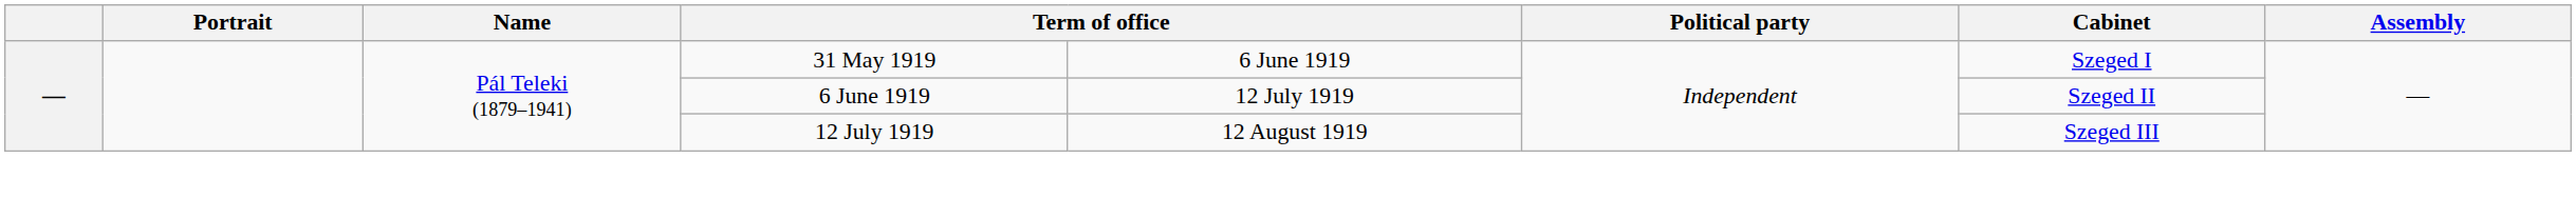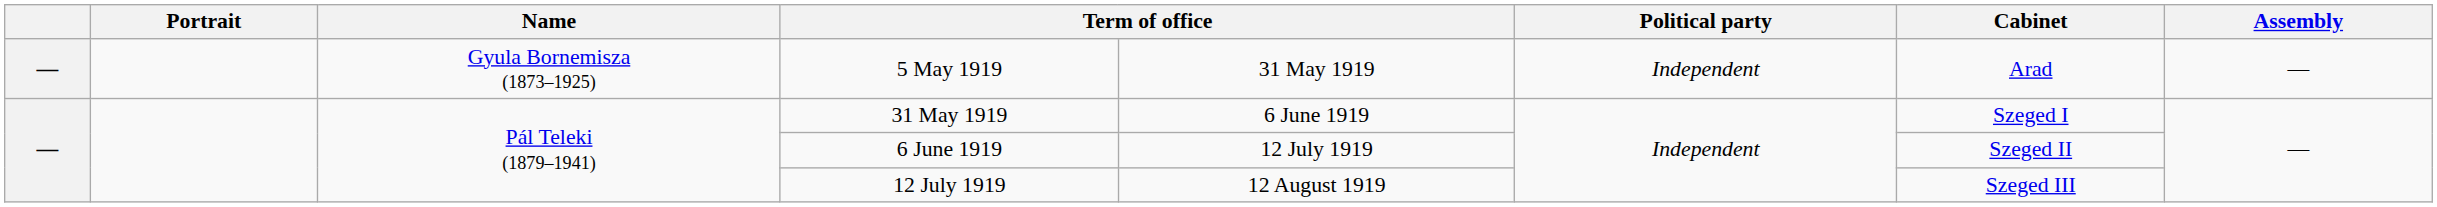+ row: — | Gyula Bornemisza (1873–1925) | 5 May 1919 | 31 May 1919 | Independent | Arad | —
